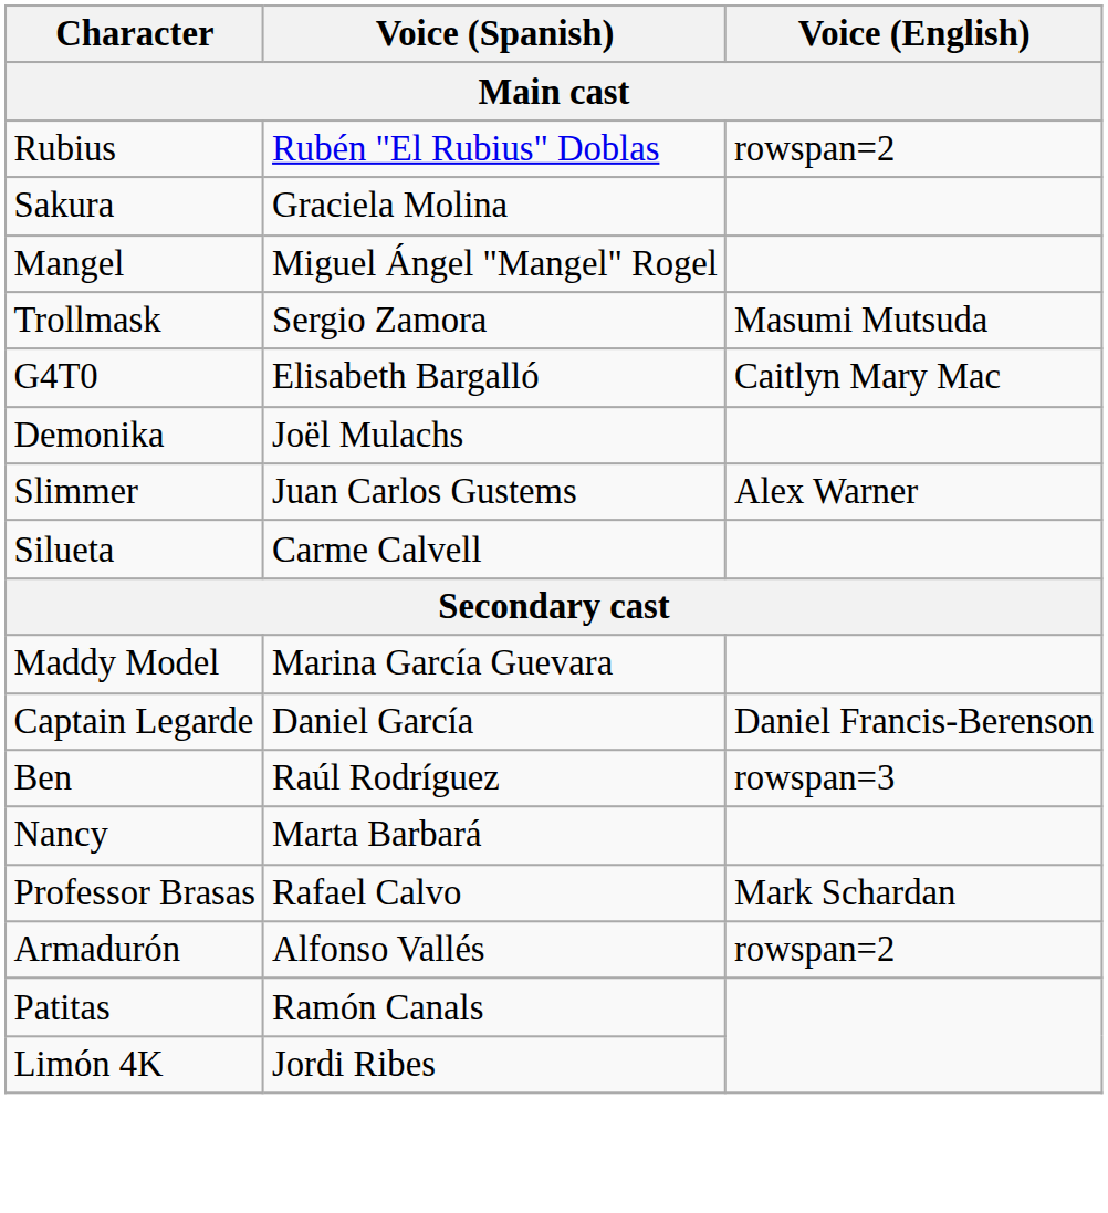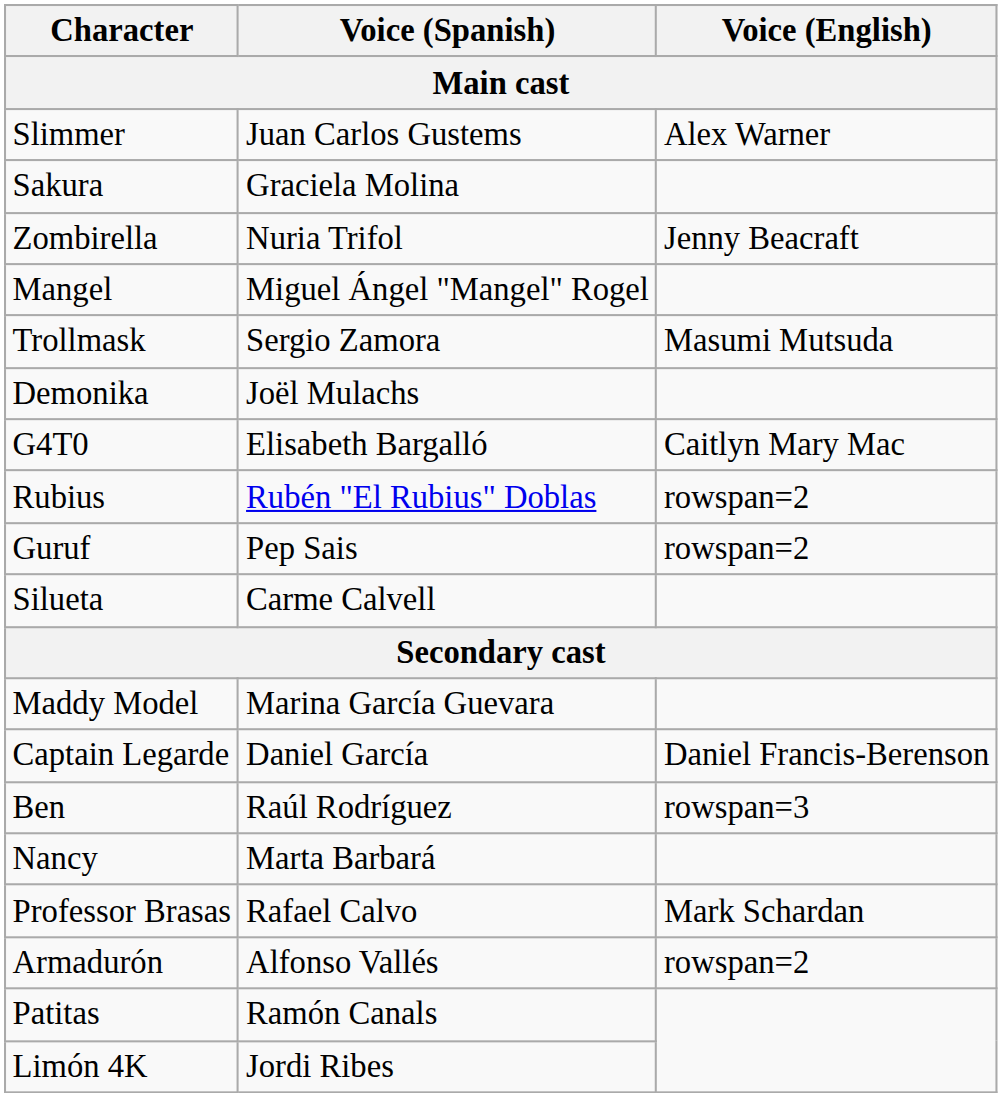rows swapped: Rubius <-> Slimmer
+ row: Zombirella | Nuria Trifol | Jenny Beacraft
rows swapped: Demonika <-> G4T0
+ row: Guruf | Pep Sais | rowspan=2
